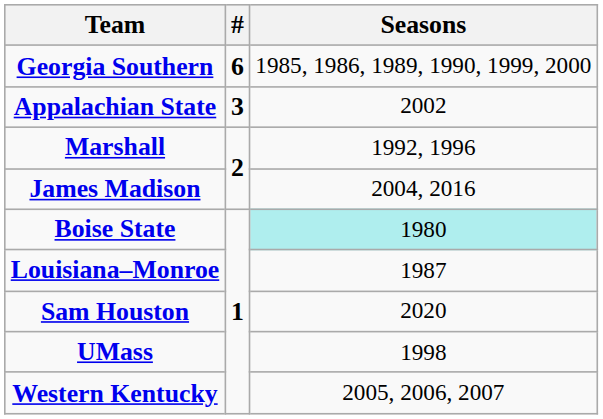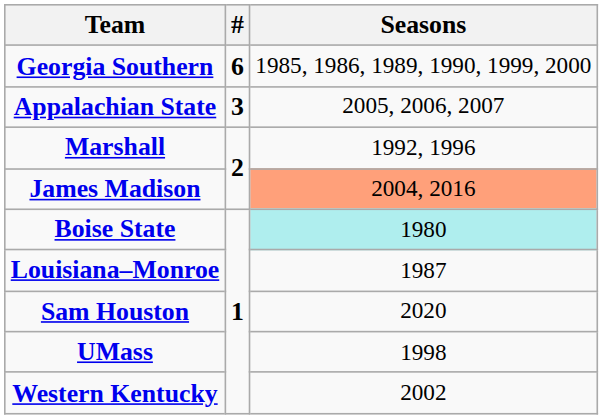Appalachian State | Seasons: 2002 -> 2005, 2006, 2007
James Madison | Seasons: no background -> lightsalmon background
Western Kentucky | Seasons: 2005, 2006, 2007 -> 2002
